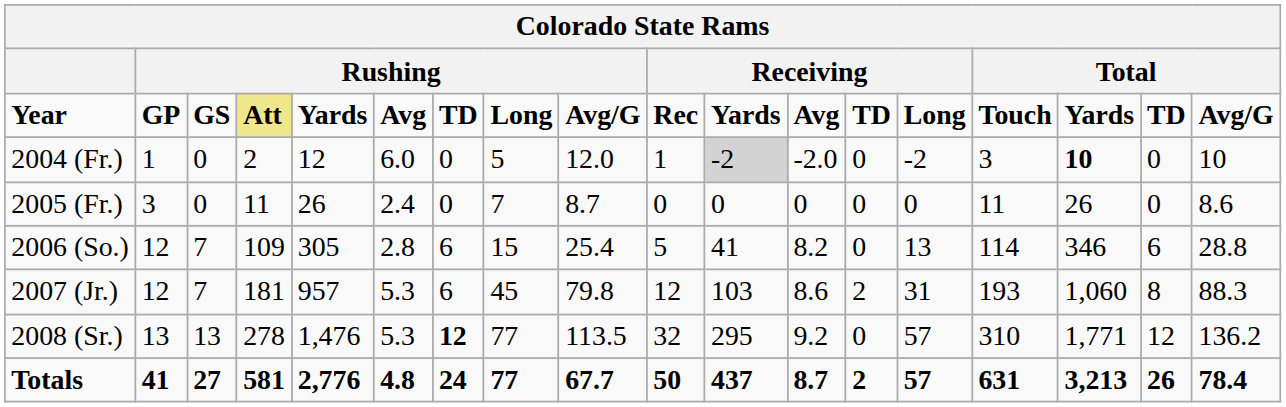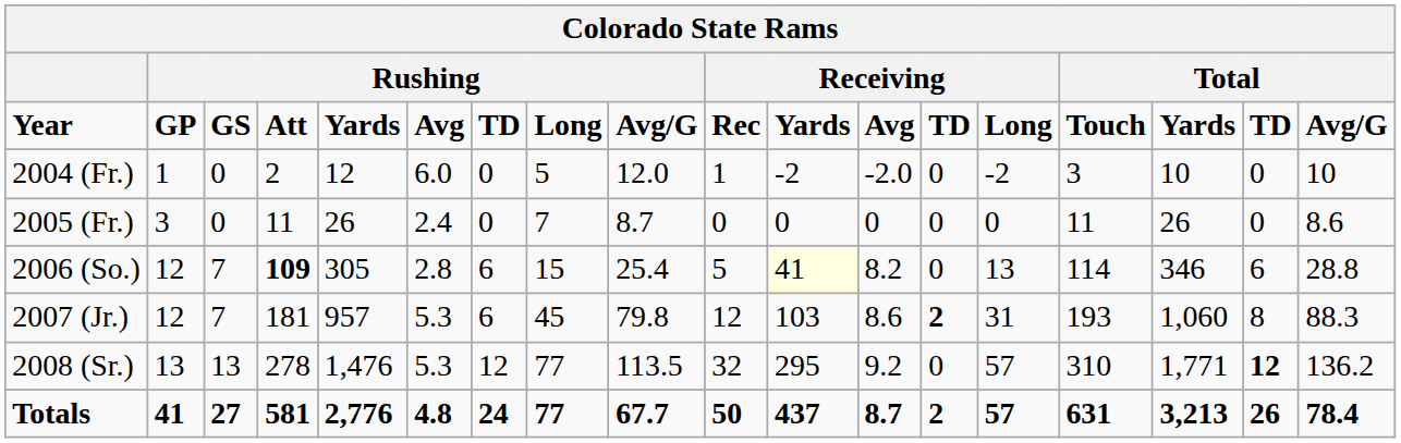Year | column 4: khaki background -> no background
2004 (Fr.) | column 11: lightgrey background -> no background
2004 (Fr.) | column 16: bold -> normal
2006 (So.) | column 4: normal -> bold
2006 (So.) | column 11: no background -> lightyellow background
2007 (Jr.) | column 13: normal -> bold
2008 (Sr.) | column 7: bold -> normal
2008 (Sr.) | column 17: normal -> bold
